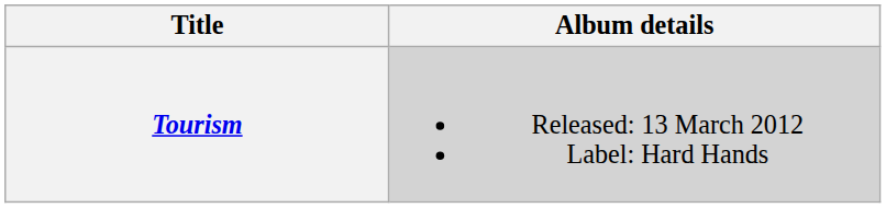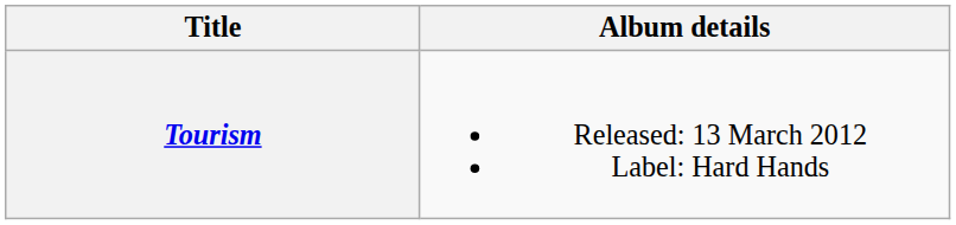Tourism | Album details: lightgrey background -> no background
